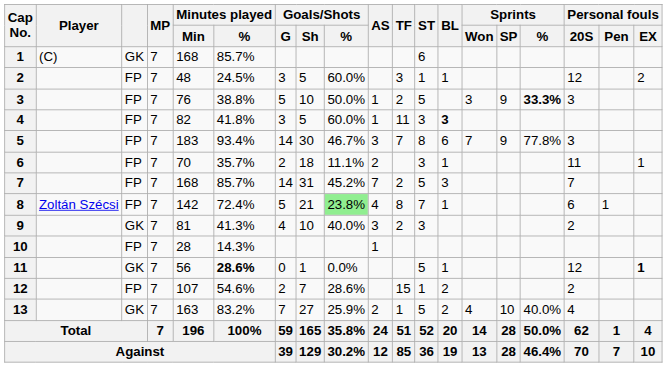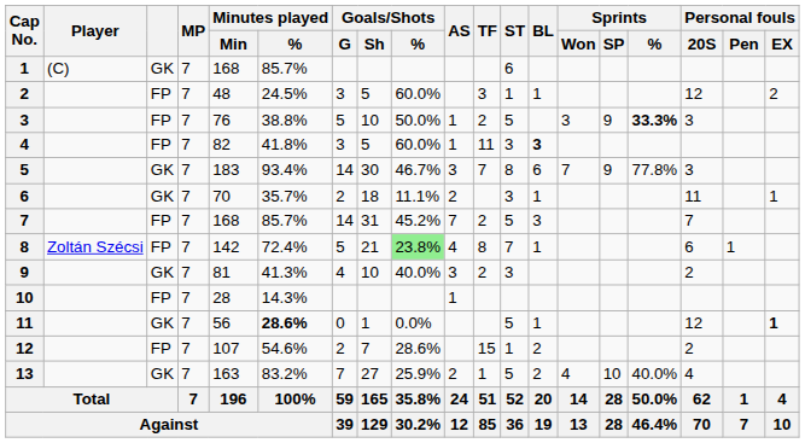row 7 | column 3: FP -> GK
row 8 | column 3: FP -> GK
